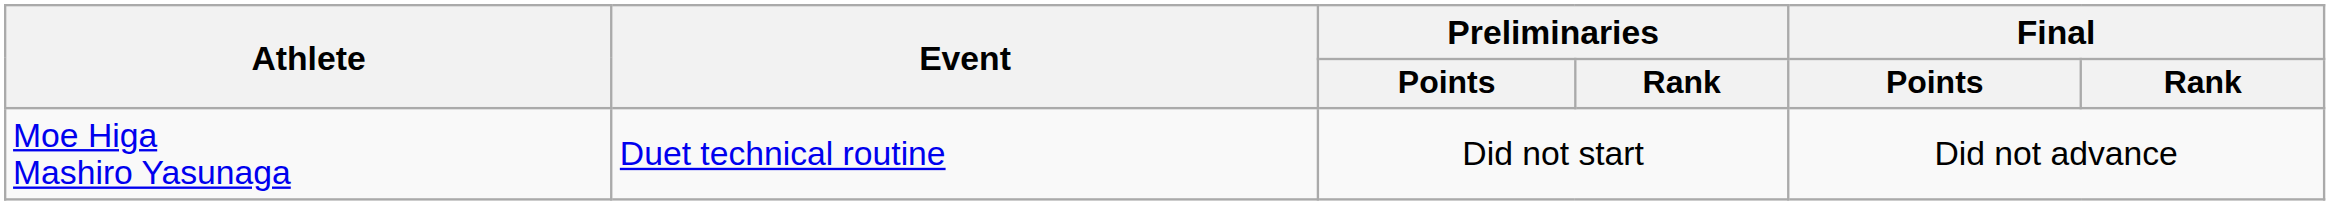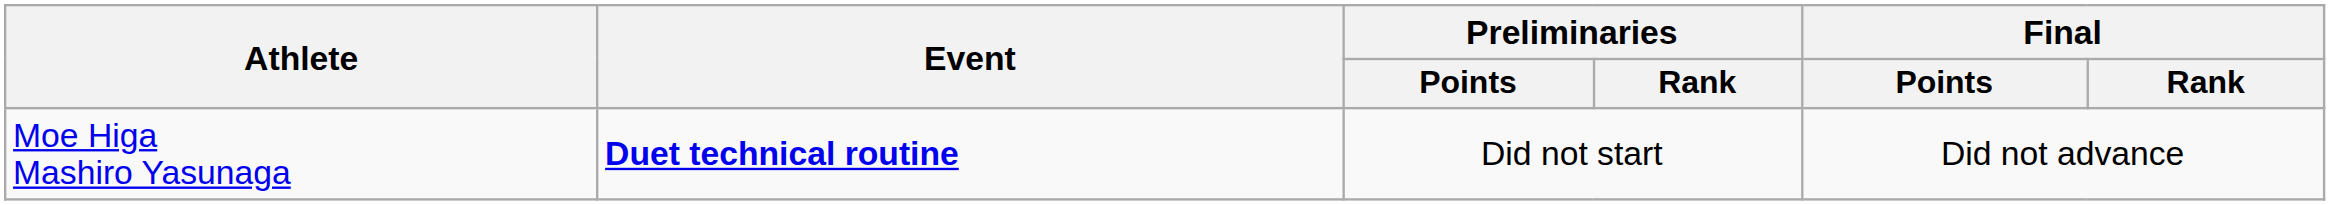Moe Higa Mashiro Yasunaga | Event: normal -> bold
